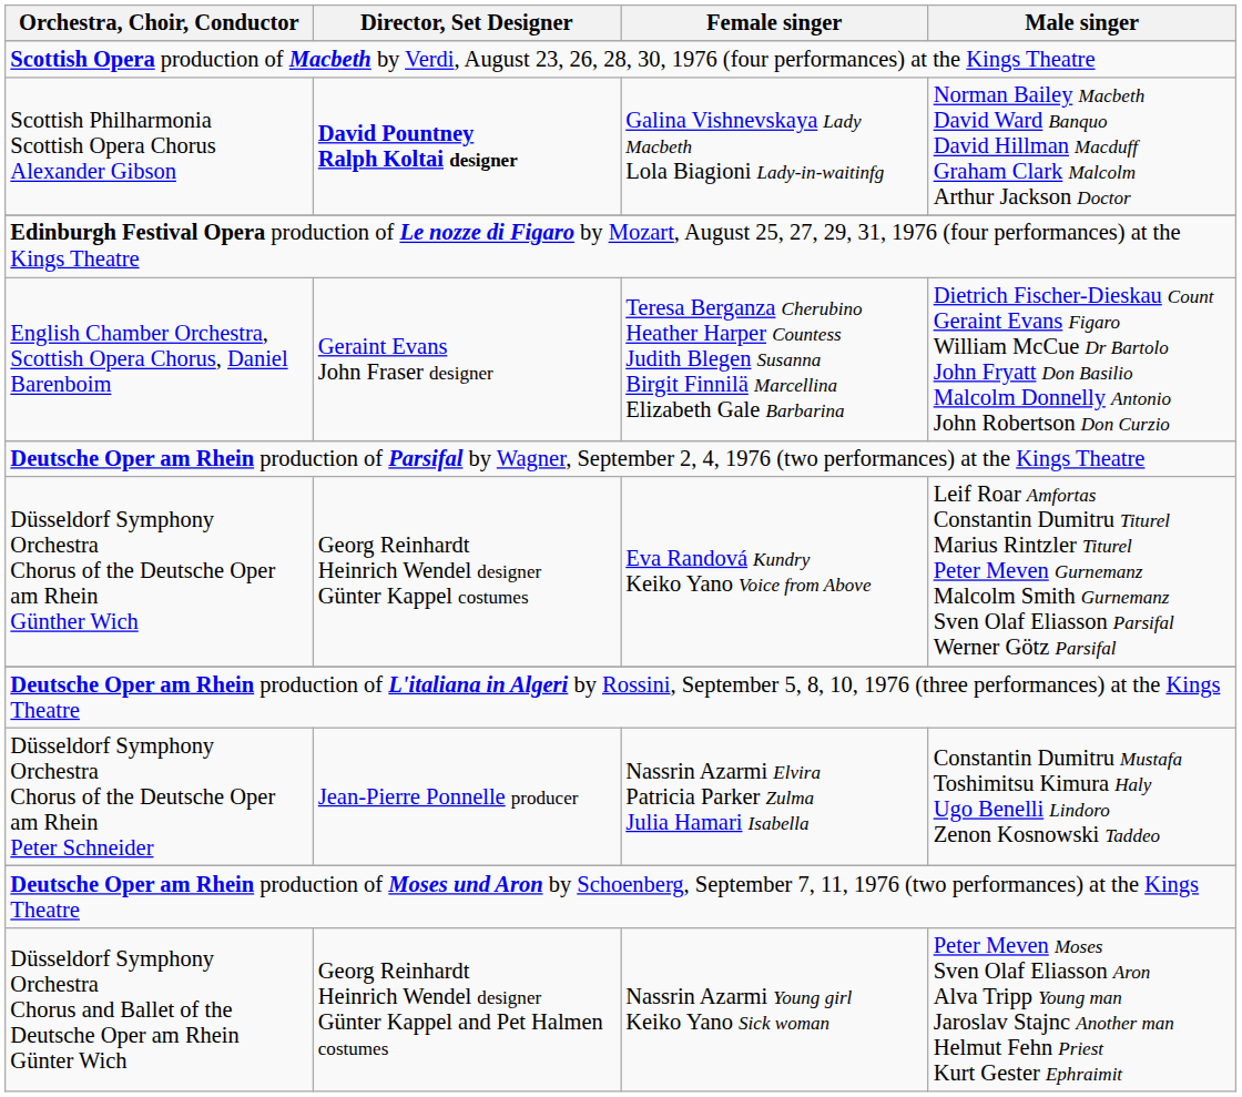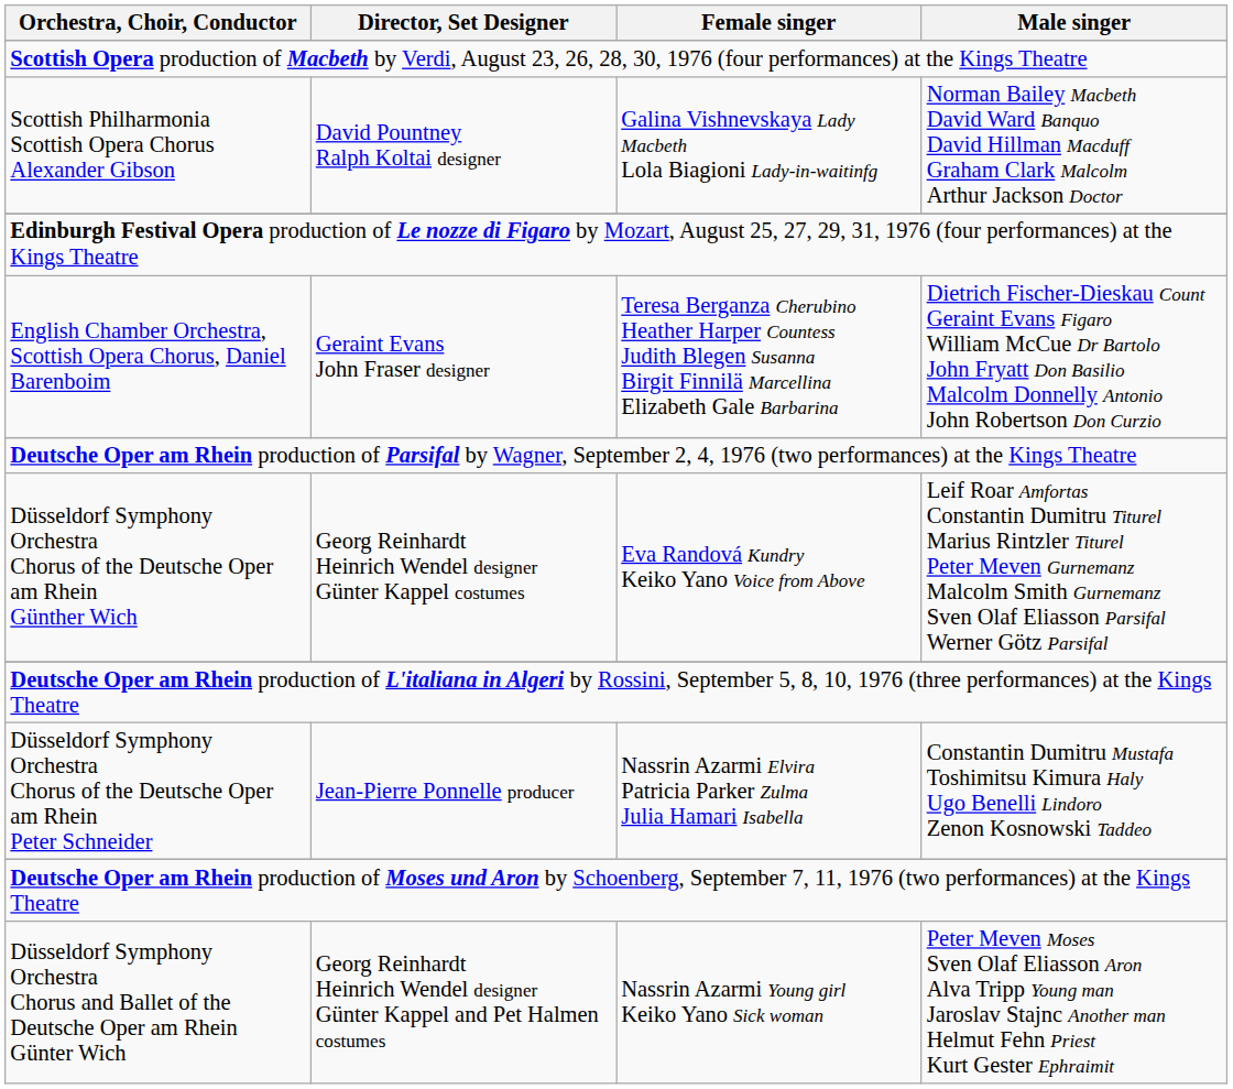Scottish Philharmonia Scottish Opera Chorus Alexander Gibson | Director, Set Designer: bold -> normal
